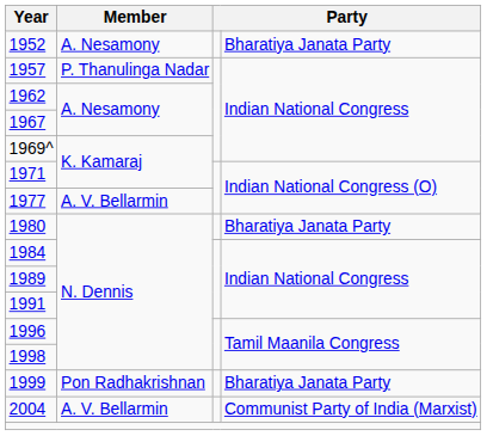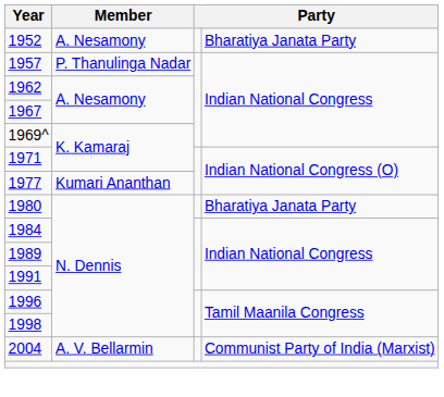1977 | Member: A. V. Bellarmin -> Kumari Ananthan
- row: 1999 | Pon Radhakrishnan | Bharatiya Janata Party
